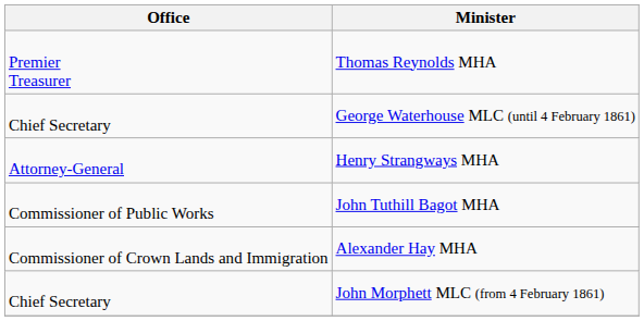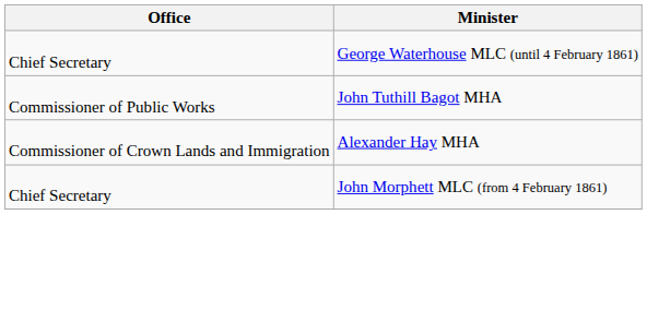- row: Premier Treasurer | Thomas Reynolds MHA
- row: Attorney-General | Henry Strangways MHA
